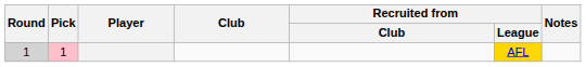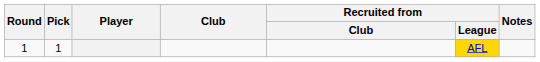row 3 | Round: lightgrey background -> no background
row 3 | Pick: pink background -> no background
